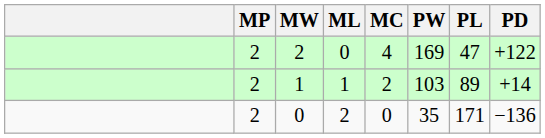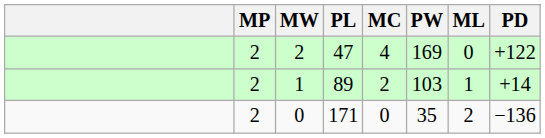columns swapped: ML <-> PL
